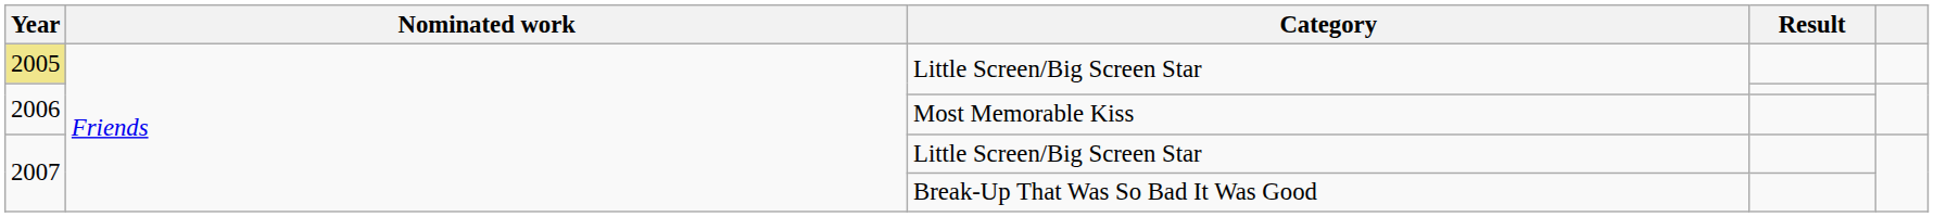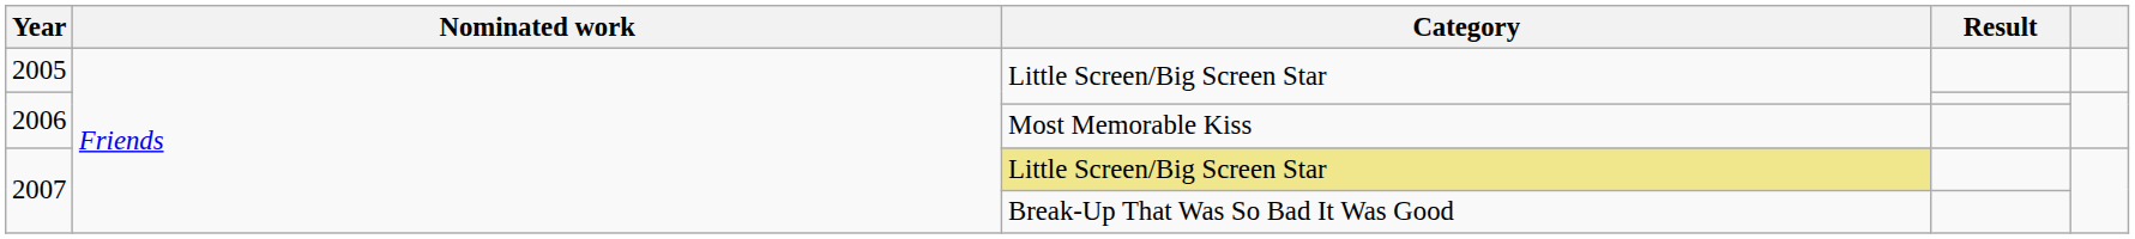2005 | Year: khaki background -> no background
2007 / Little Screen/Big Screen Star | Category: no background -> khaki background
